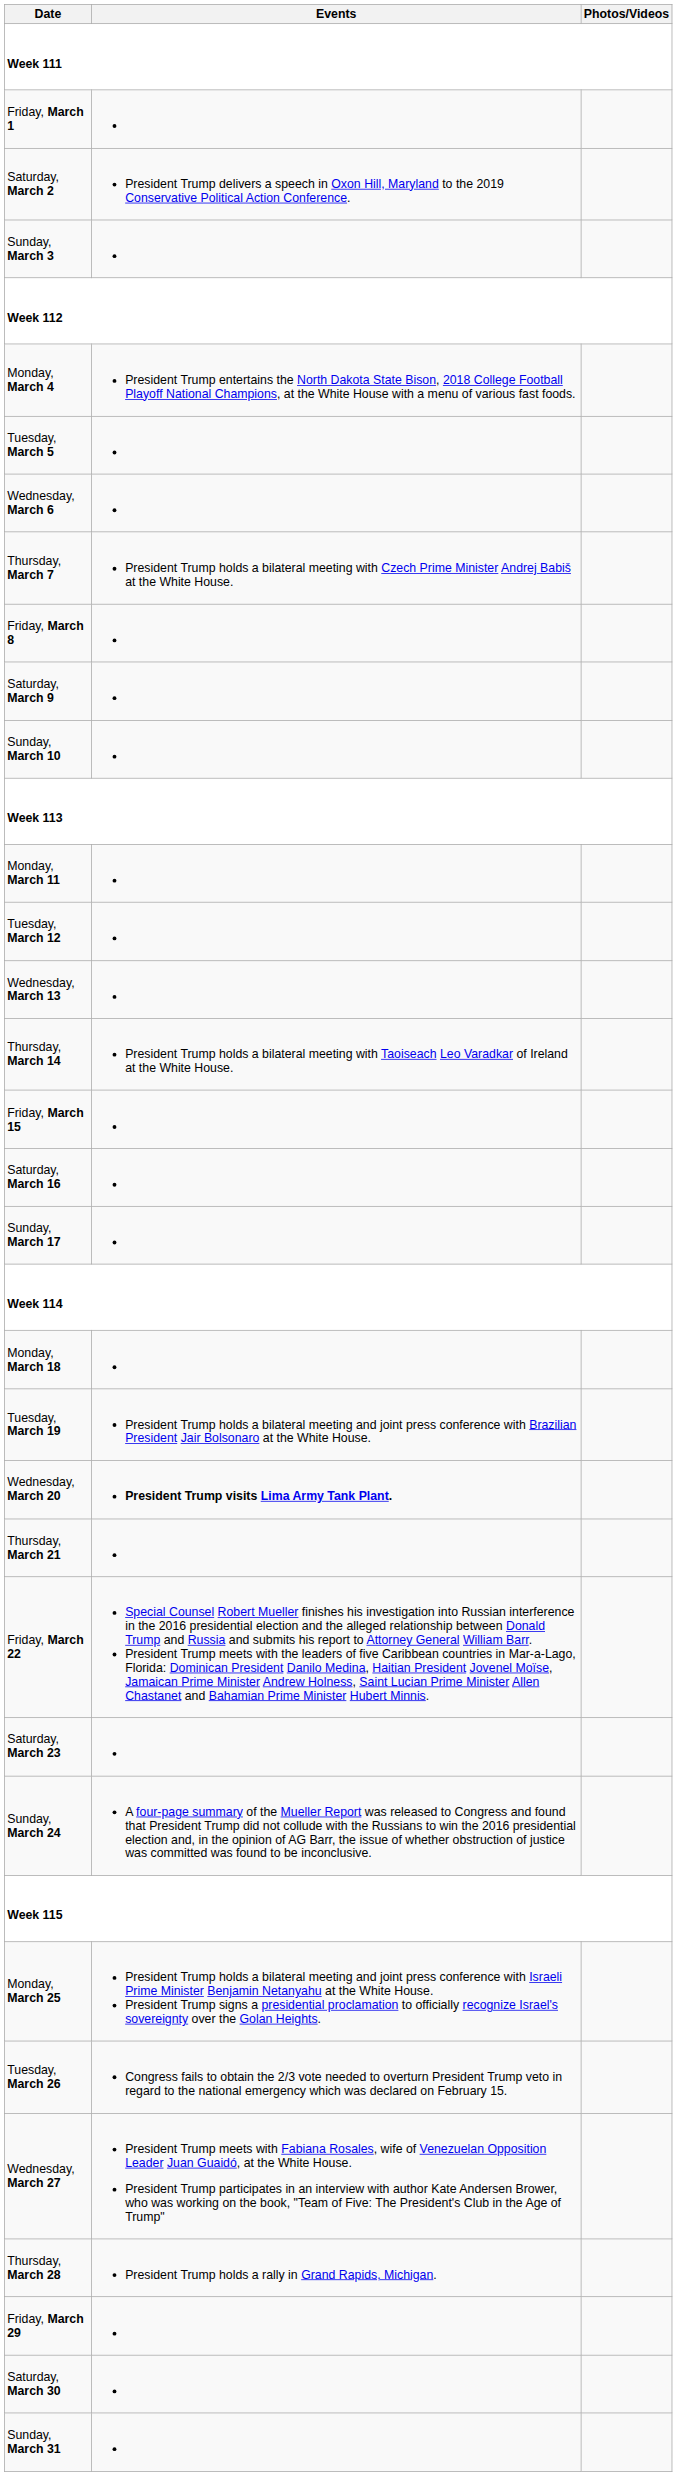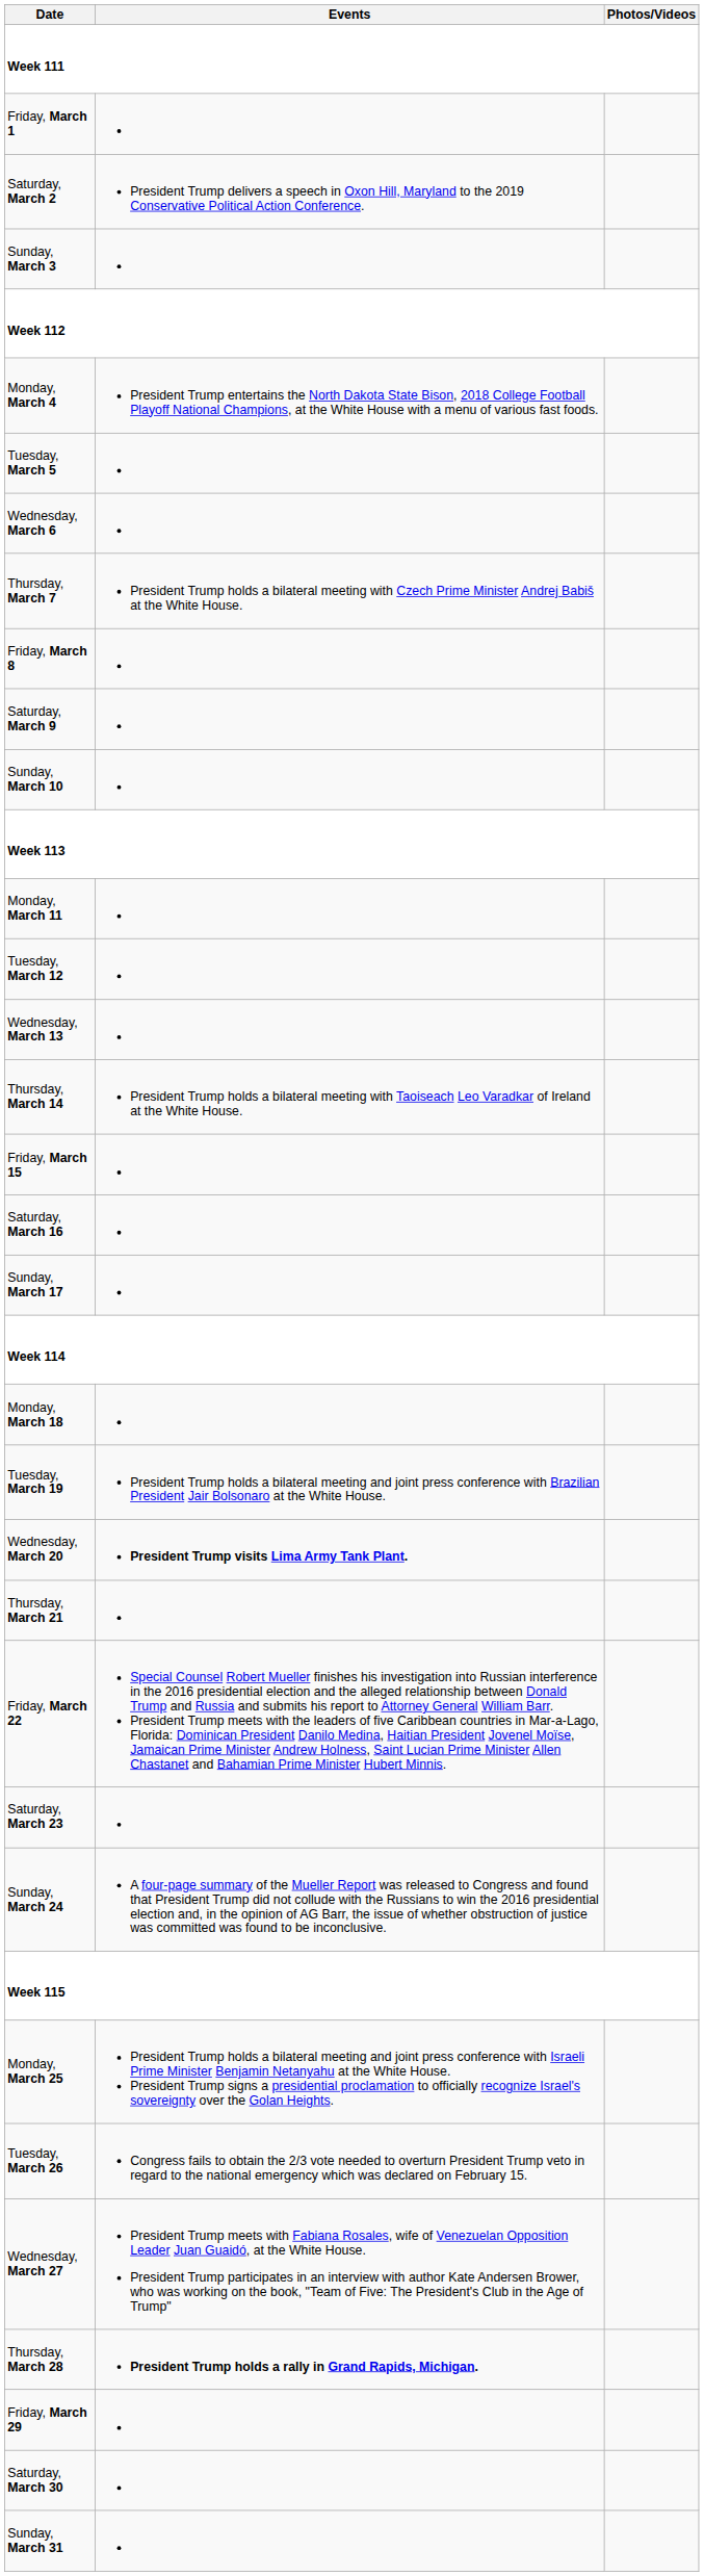Thursday, March 28 | Events: normal -> bold
